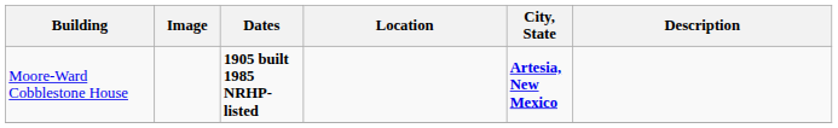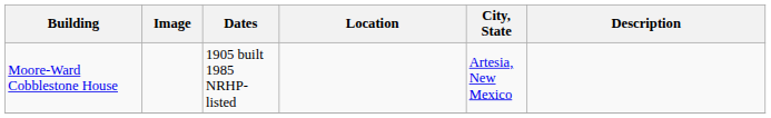Moore-Ward Cobblestone House | Dates: bold -> normal
Moore-Ward Cobblestone House | City, State: bold -> normal
